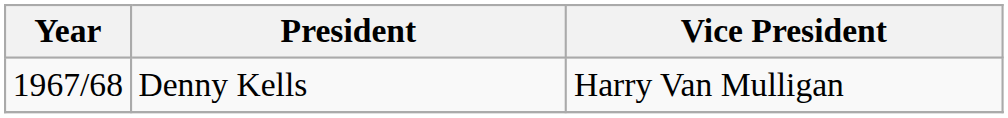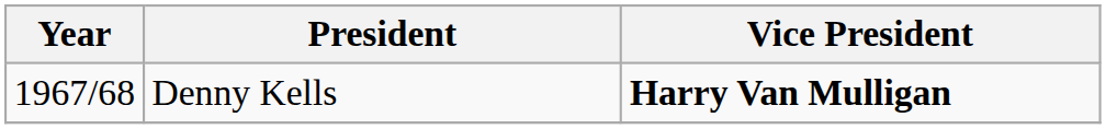Denny Kells | Vice President: normal -> bold
